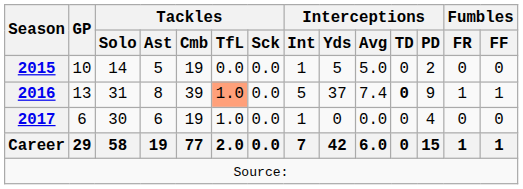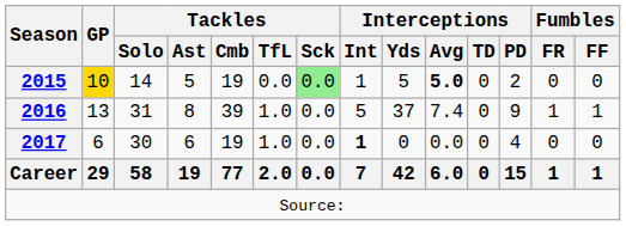2015 | GP: no background -> gold background
2015 | Tackles / Sck: no background -> lightgreen background
2015 | Interceptions / Avg: normal -> bold
2016 | Tackles / TfL: lightsalmon background -> no background
2016 | Interceptions / TD: bold -> normal
2017 | Interceptions / Int: normal -> bold
